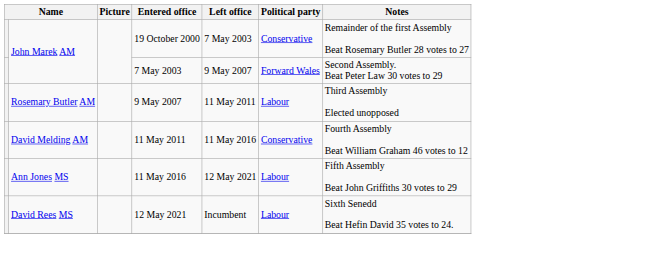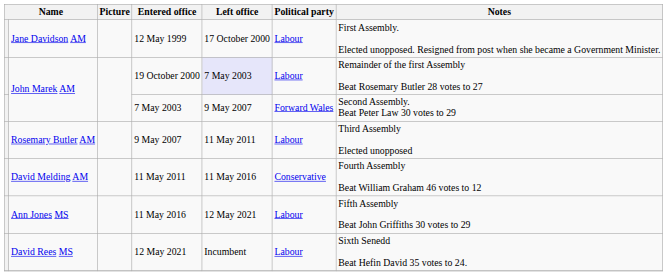+ row: Jane Davidson AM | 12 May 1999 | 17 October 2000 | Labour | First Assembly. Elected unopposed. Resigned from post when she became a Government Minister.
19 October 2000 | Left office: no background -> lavender background
19 October 2000 | Political party: Conservative -> Labour
